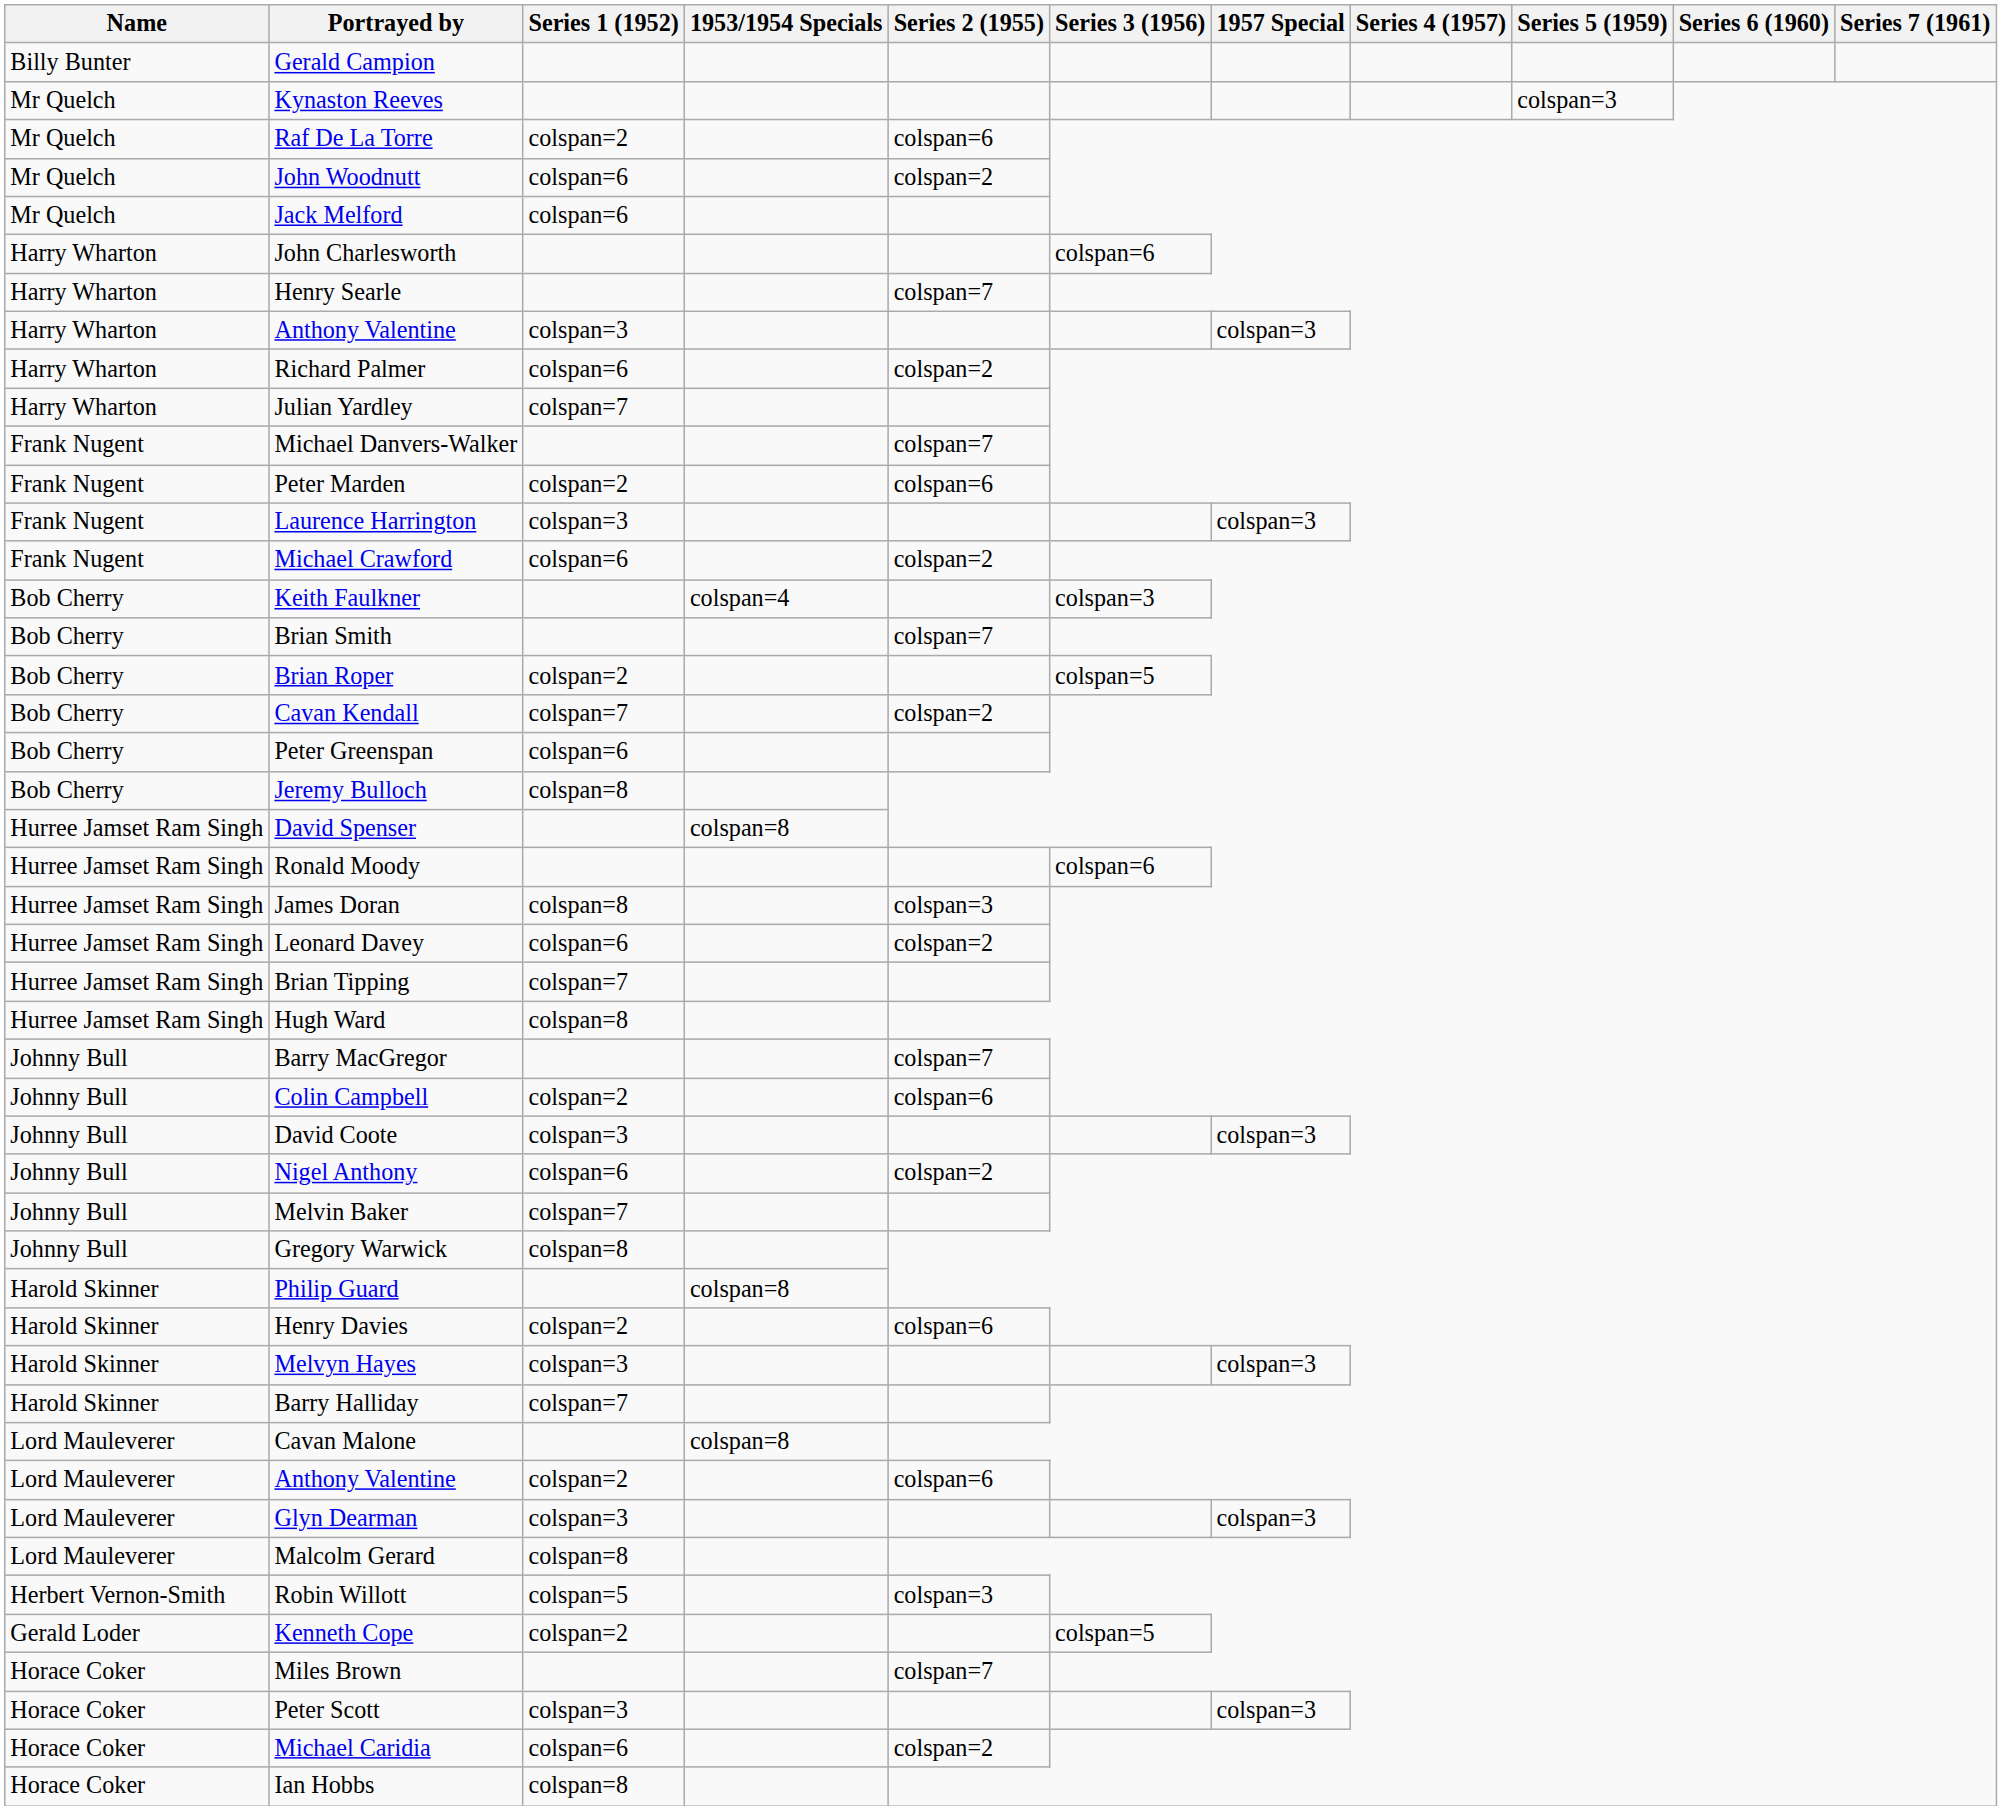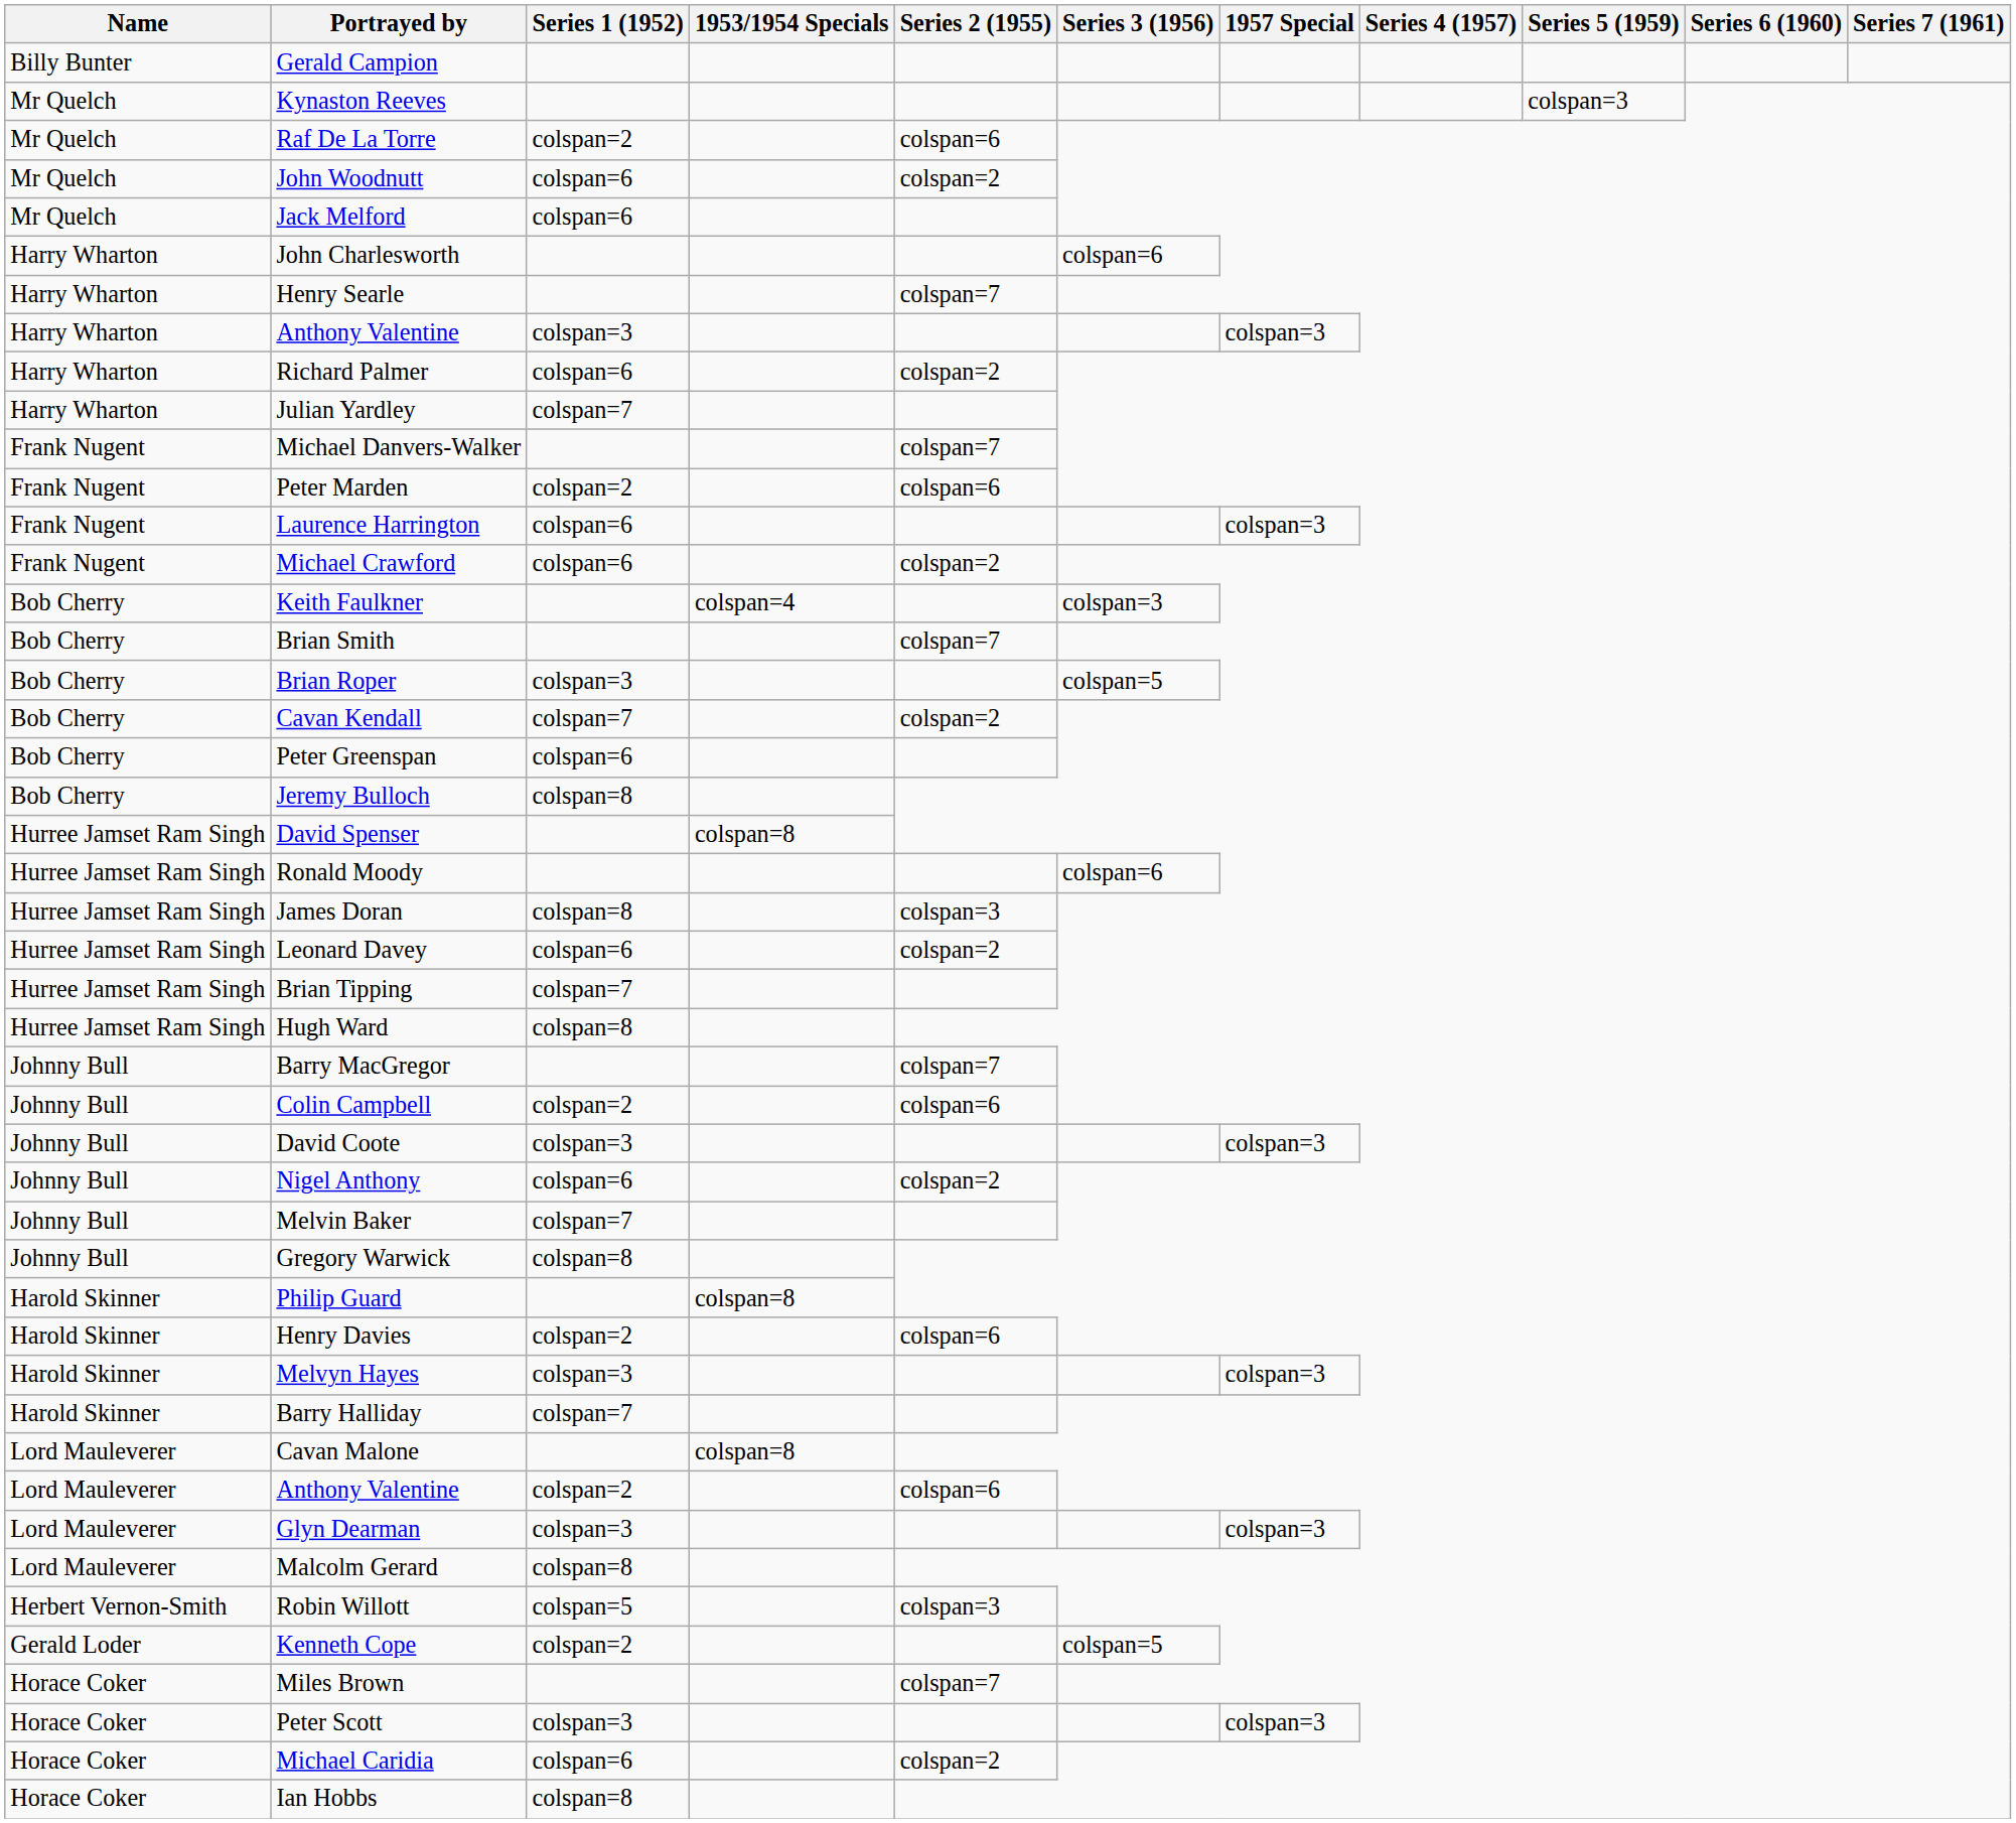Laurence Harrington | Series 1 (1952): colspan=3 -> colspan=6
Brian Roper | Series 1 (1952): colspan=2 -> colspan=3
